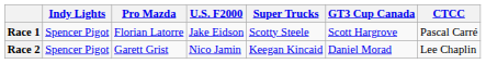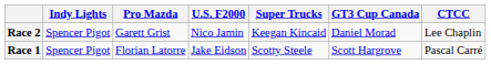rows swapped: Race 1 <-> Race 2
